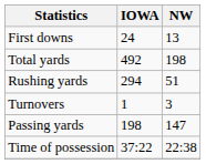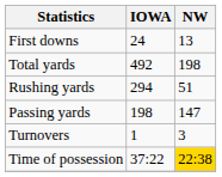rows swapped: Passing yards <-> Turnovers
Time of possession | NW: no background -> gold background
